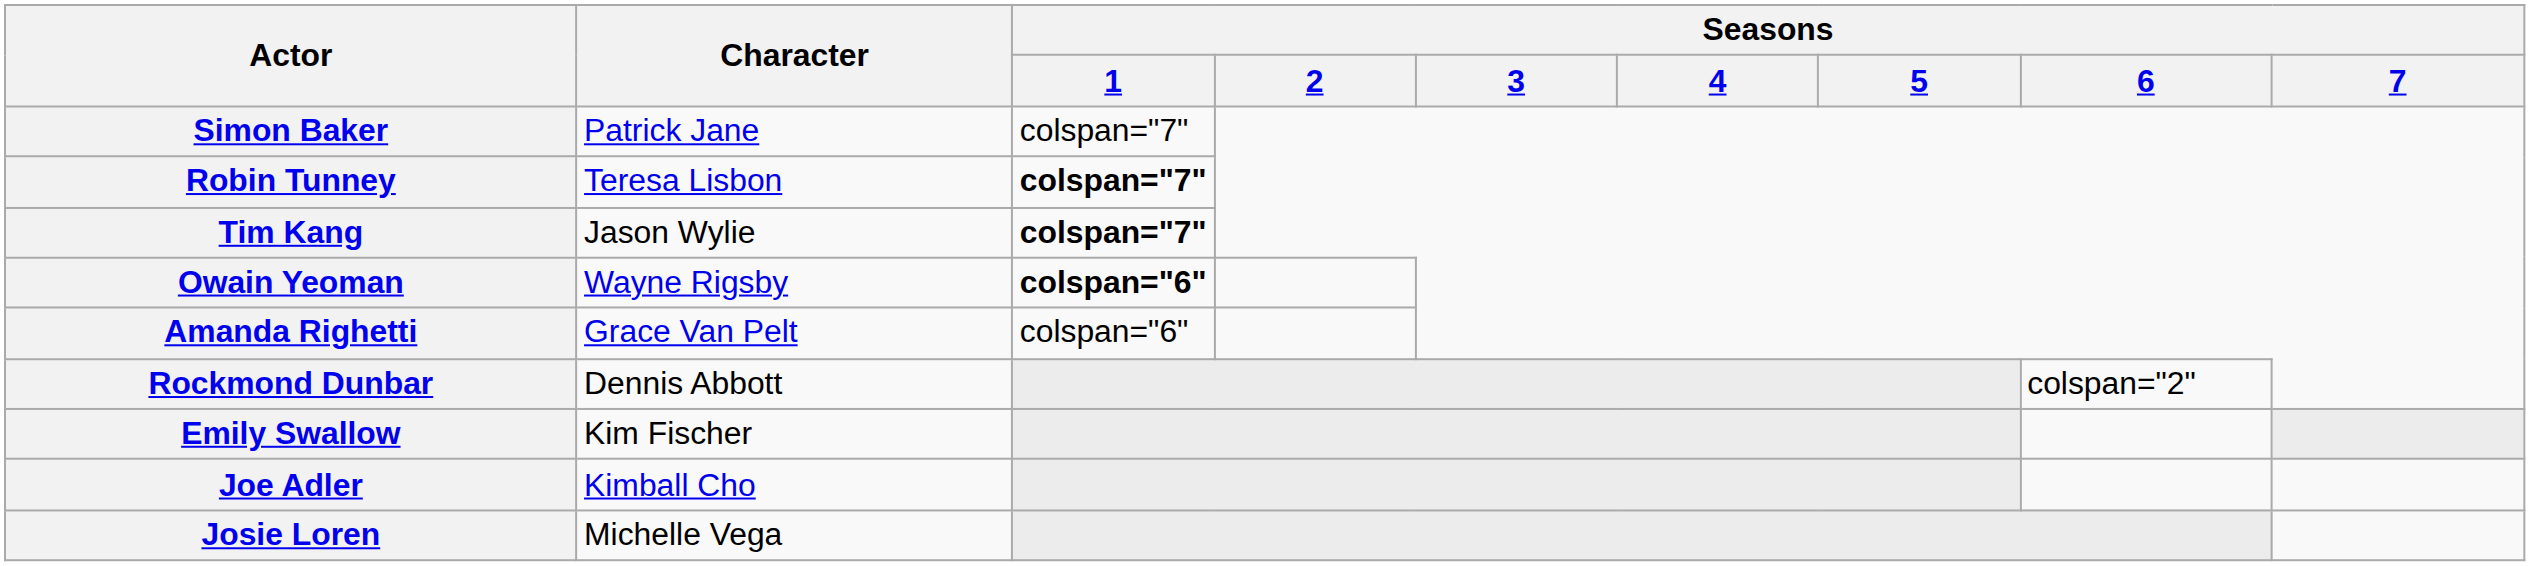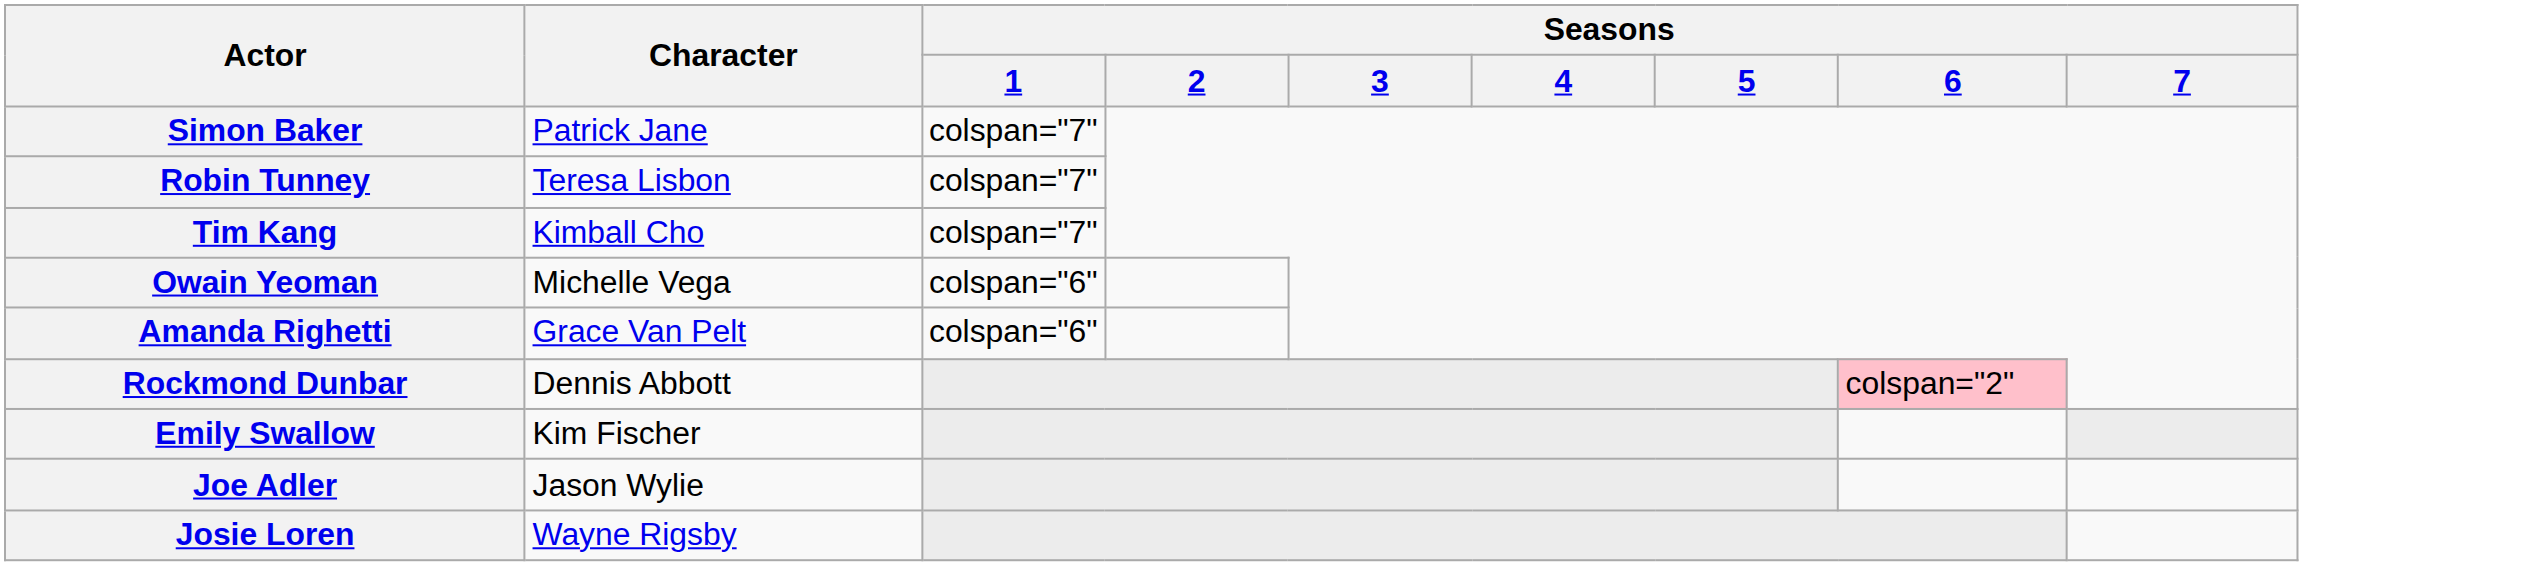Robin Tunney | Seasons / 1: bold -> normal
Tim Kang | Character: Jason Wylie -> Kimball Cho
Tim Kang | Seasons / 1: bold -> normal
Owain Yeoman | Character: Wayne Rigsby -> Michelle Vega
Owain Yeoman | Seasons / 1: bold -> normal
Rockmond Dunbar | Seasons / 6: no background -> pink background
Joe Adler | Character: Kimball Cho -> Jason Wylie
Josie Loren | Character: Michelle Vega -> Wayne Rigsby
